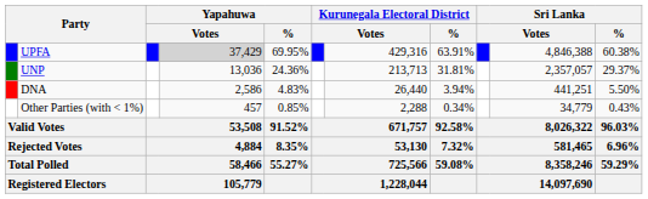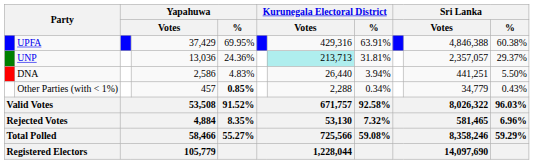UPFA | column 4: lightgrey background -> no background
UNP | column 7: no background -> paleturquoise background
Other Parties (with < 1%) | Yapahuwa / %: normal -> bold
